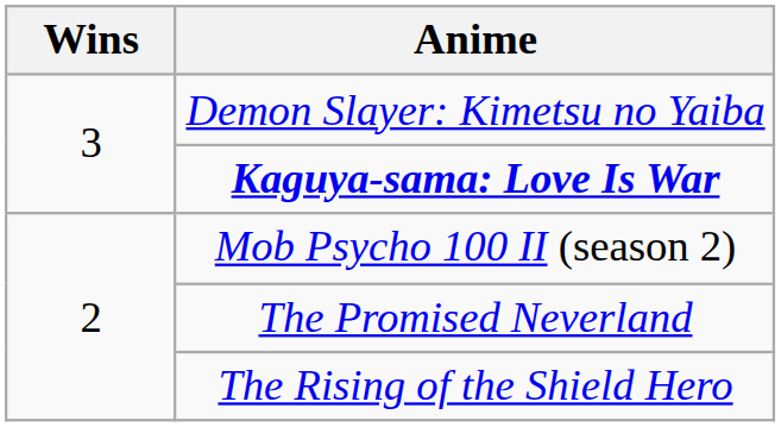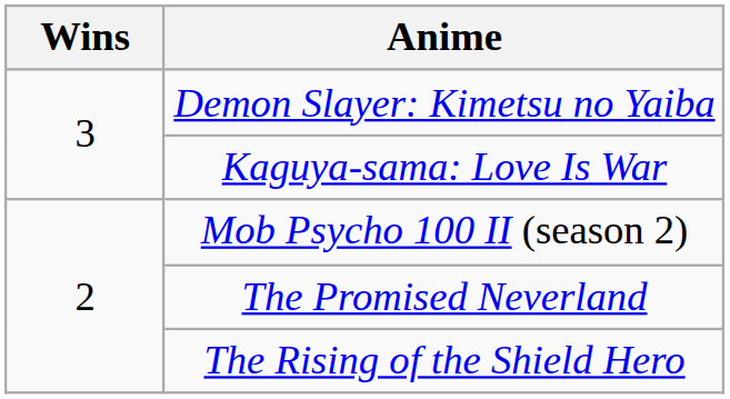Kaguya-sama: Love Is War | Anime: bold -> normal
